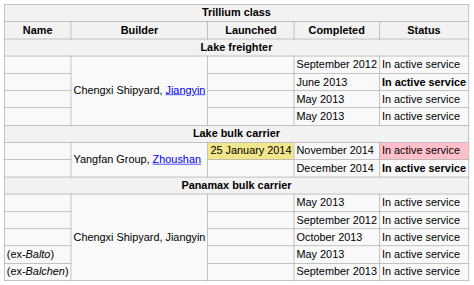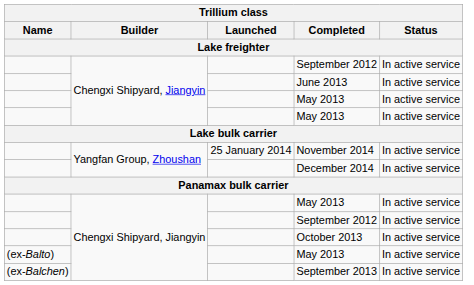June 2013 | Status: bold -> normal
November 2014 | Launched: khaki background -> no background
November 2014 | Status: pink background -> no background
December 2014 | Status: bold -> normal
